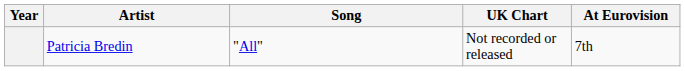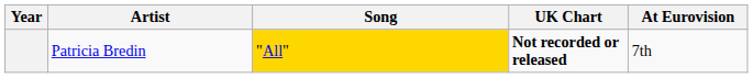row 2 | Song: no background -> gold background
row 2 | UK Chart: normal -> bold
